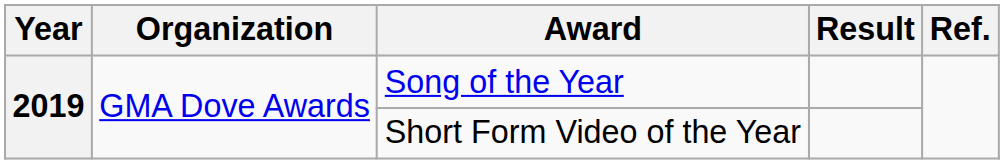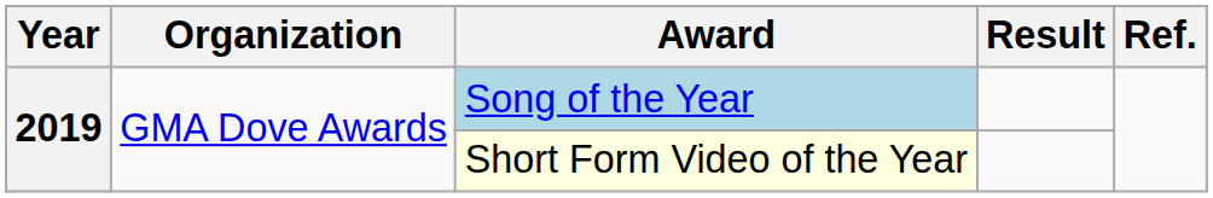Song of the Year | Award: no background -> lightblue background
Short Form Video of the Year | Award: no background -> lightyellow background
